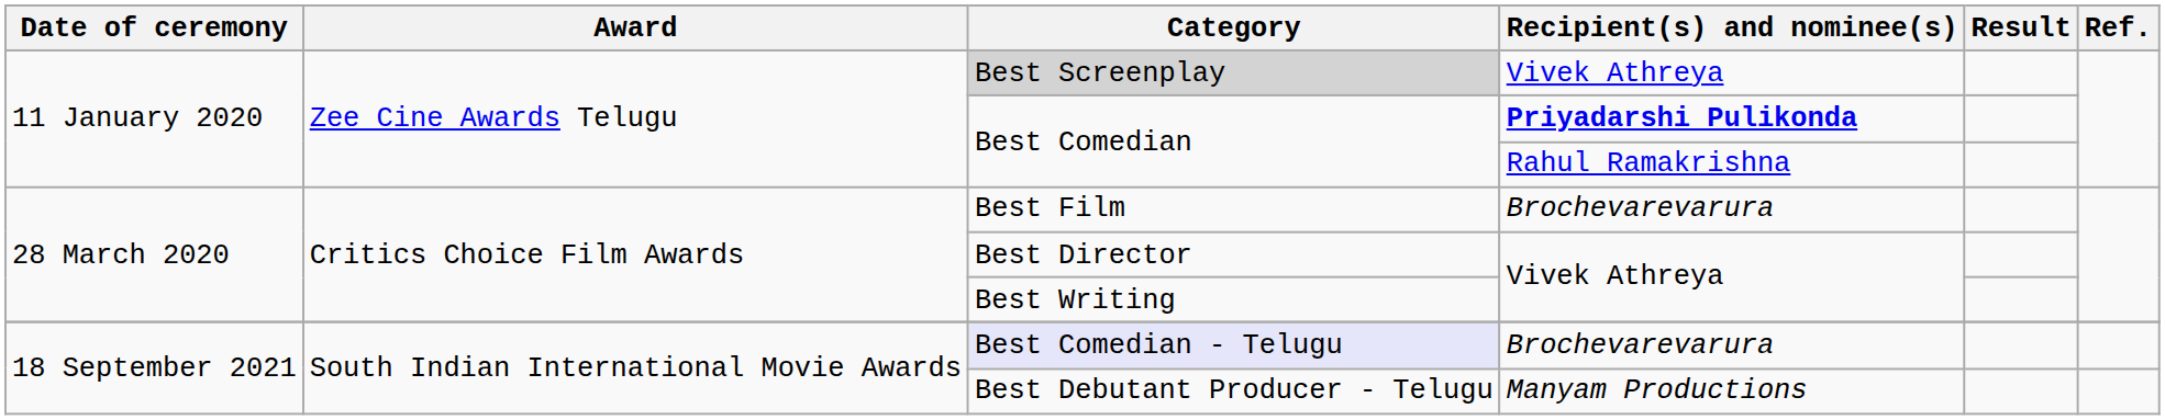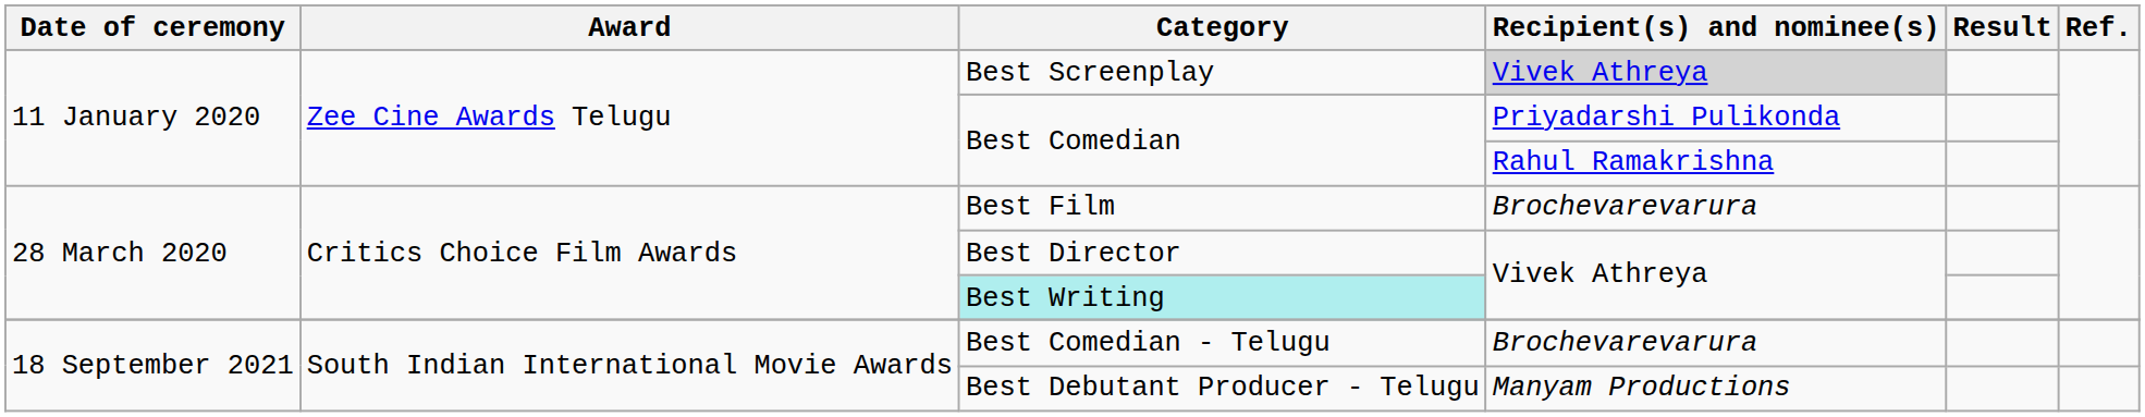Best Screenplay | Category: lightgrey background -> no background
Best Screenplay | Recipient(s) and nominee(s): no background -> lightgrey background
Best Comedian / Priyadarshi Pulikonda | Recipient(s) and nominee(s): bold -> normal
Best Writing | Category: no background -> paleturquoise background
Best Comedian - Telugu | Category: lavender background -> no background
